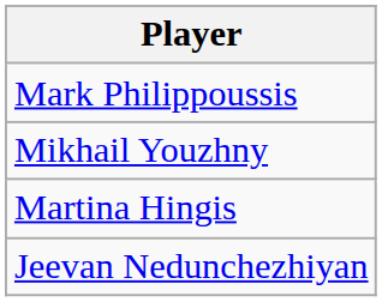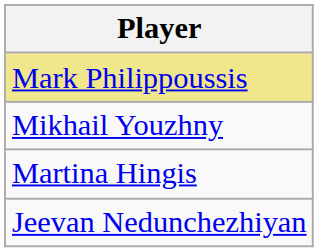row 2 | column 1: no background -> khaki background
